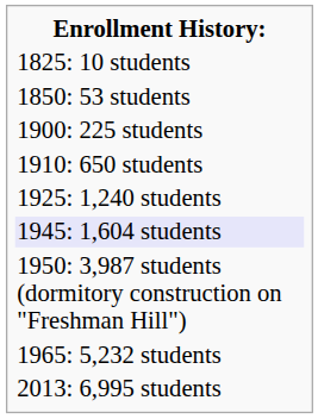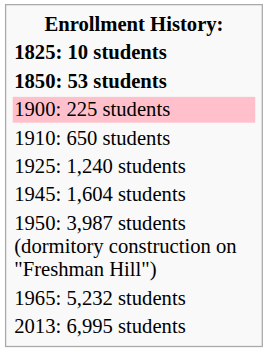1825: 10 students | column 1: normal -> bold
1850: 53 students | column 1: normal -> bold
1900: 225 students | column 1: no background -> pink background
1945: 1,604 students | column 1: lavender background -> no background
